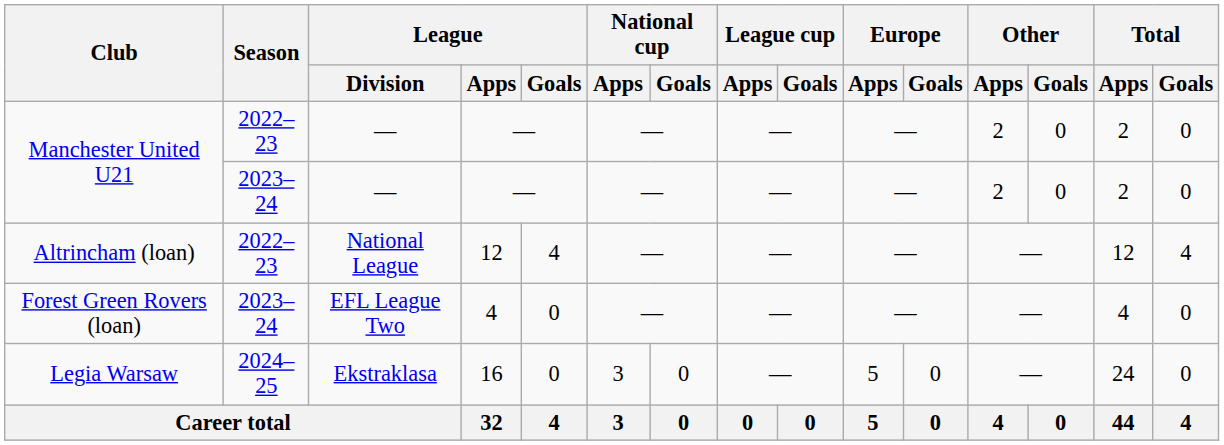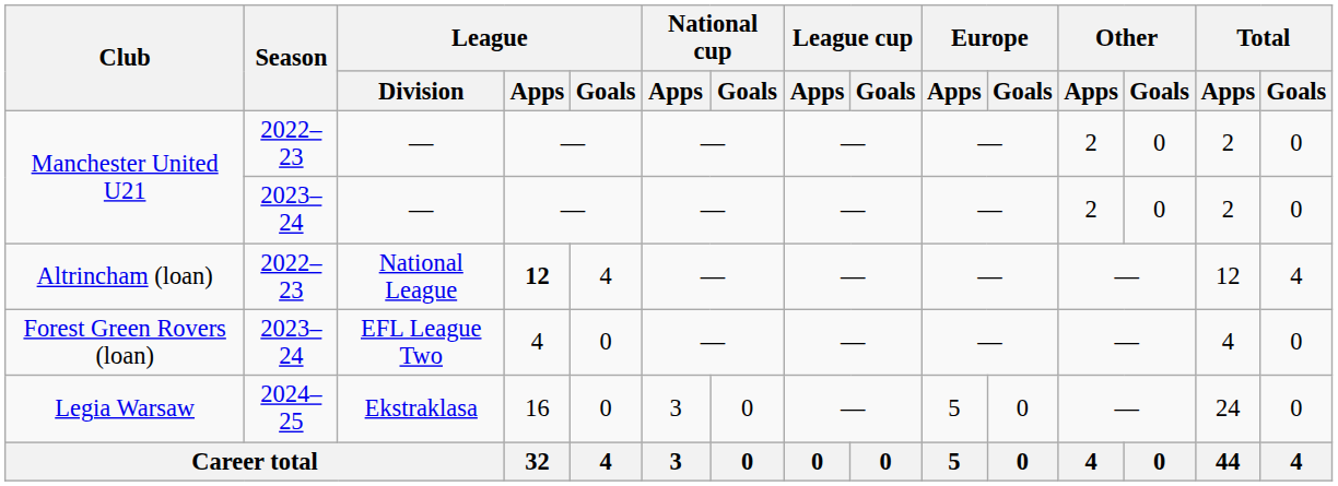Altrincham (loan) | League / Apps: normal -> bold
